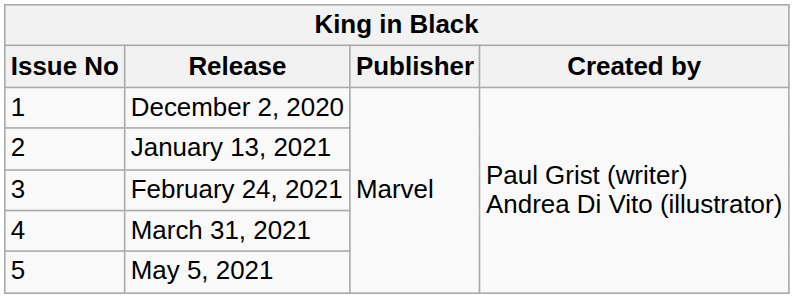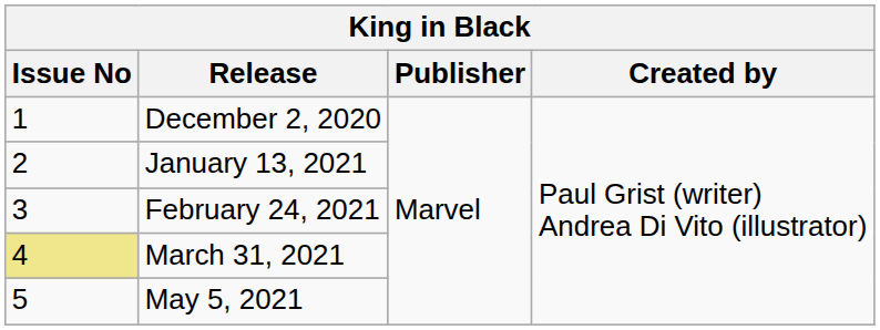March 31, 2021 | Issue No: no background -> khaki background
